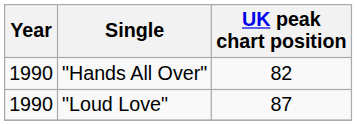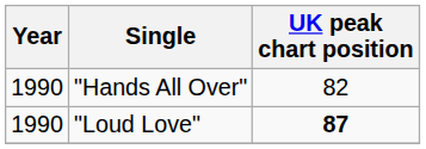"Loud Love" | UK peak chart position: normal -> bold
